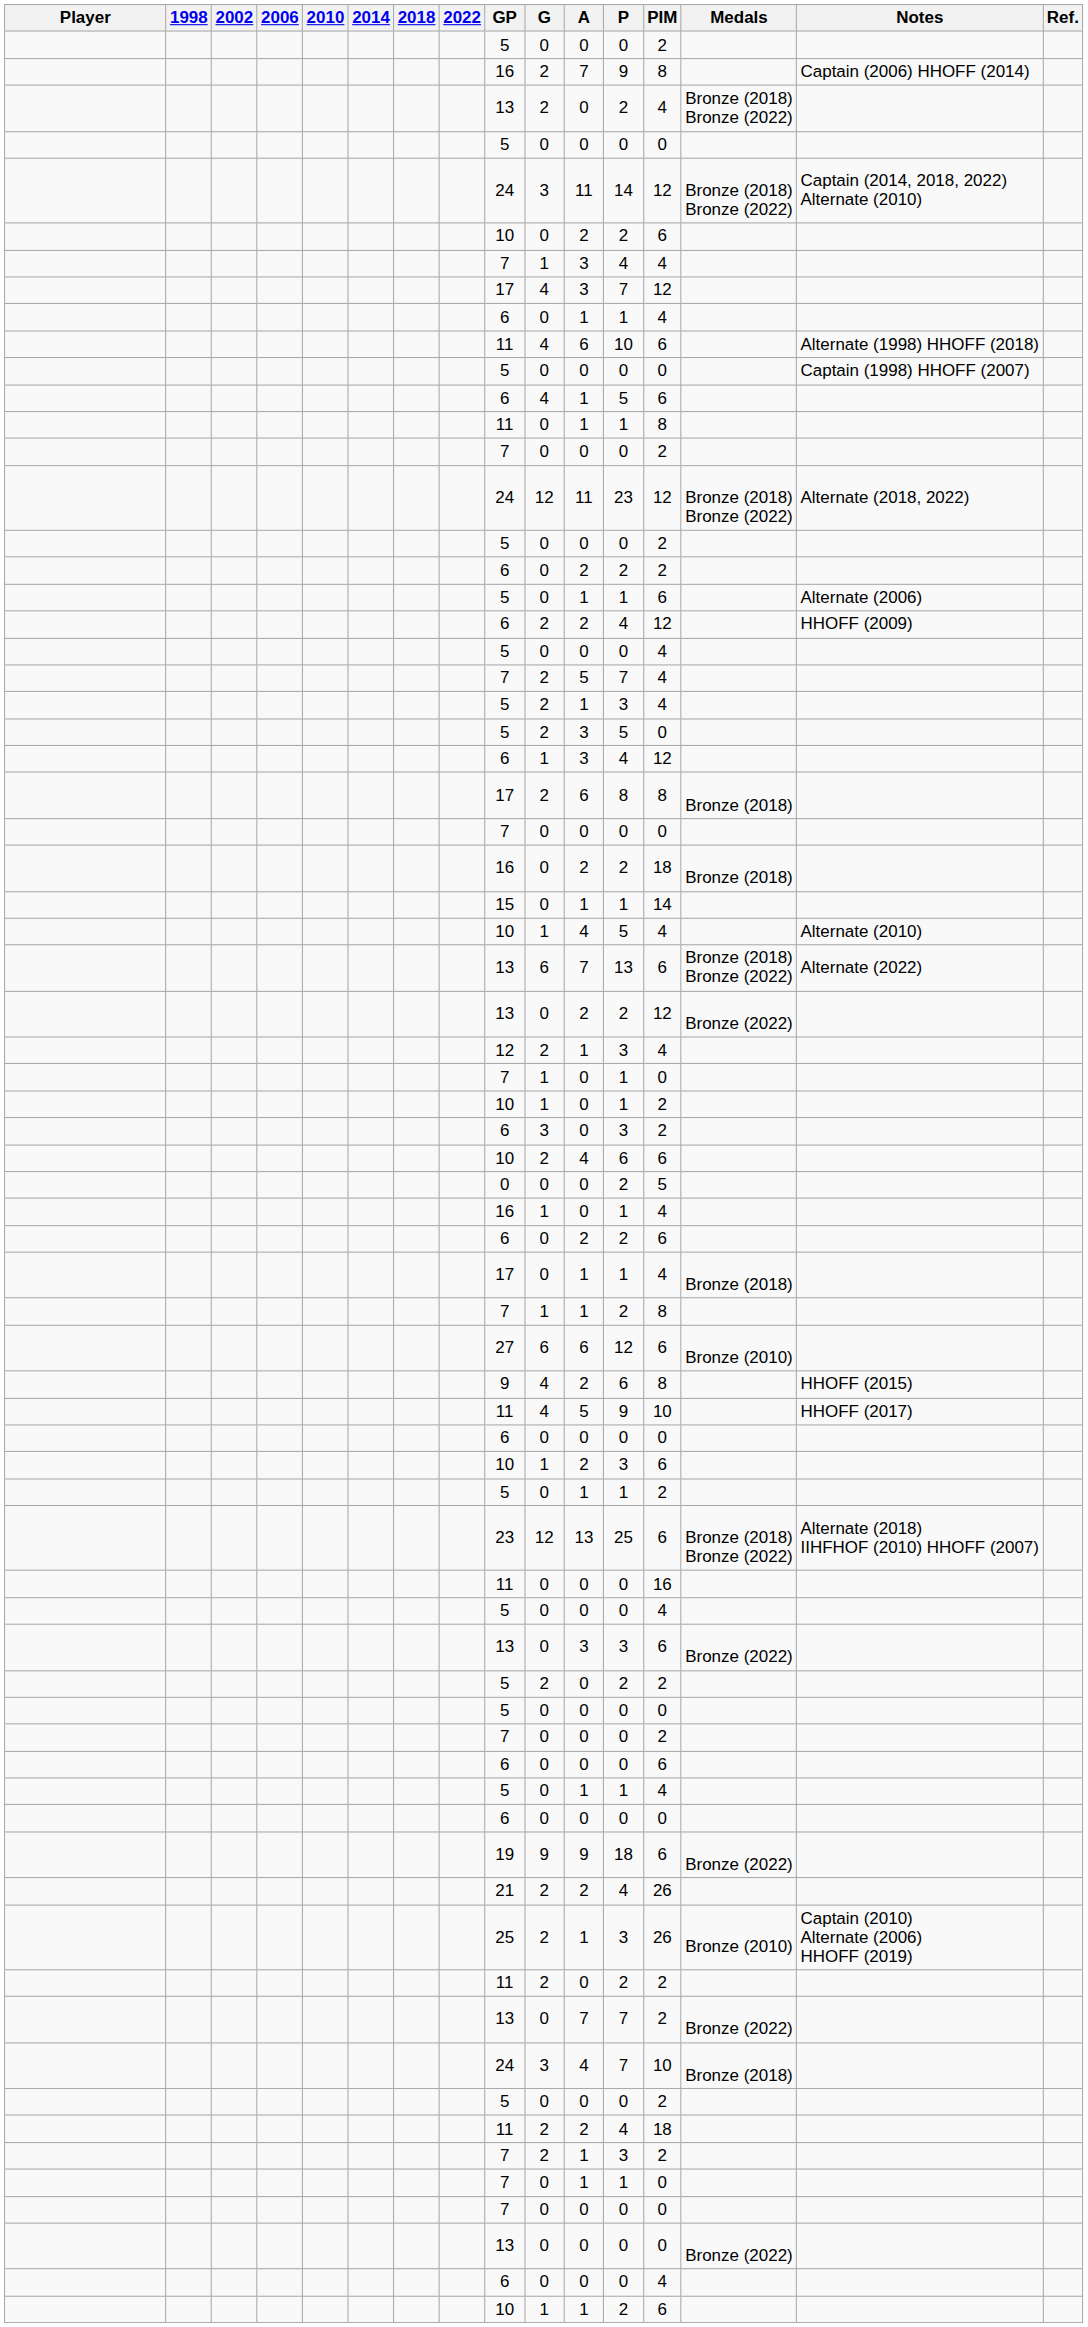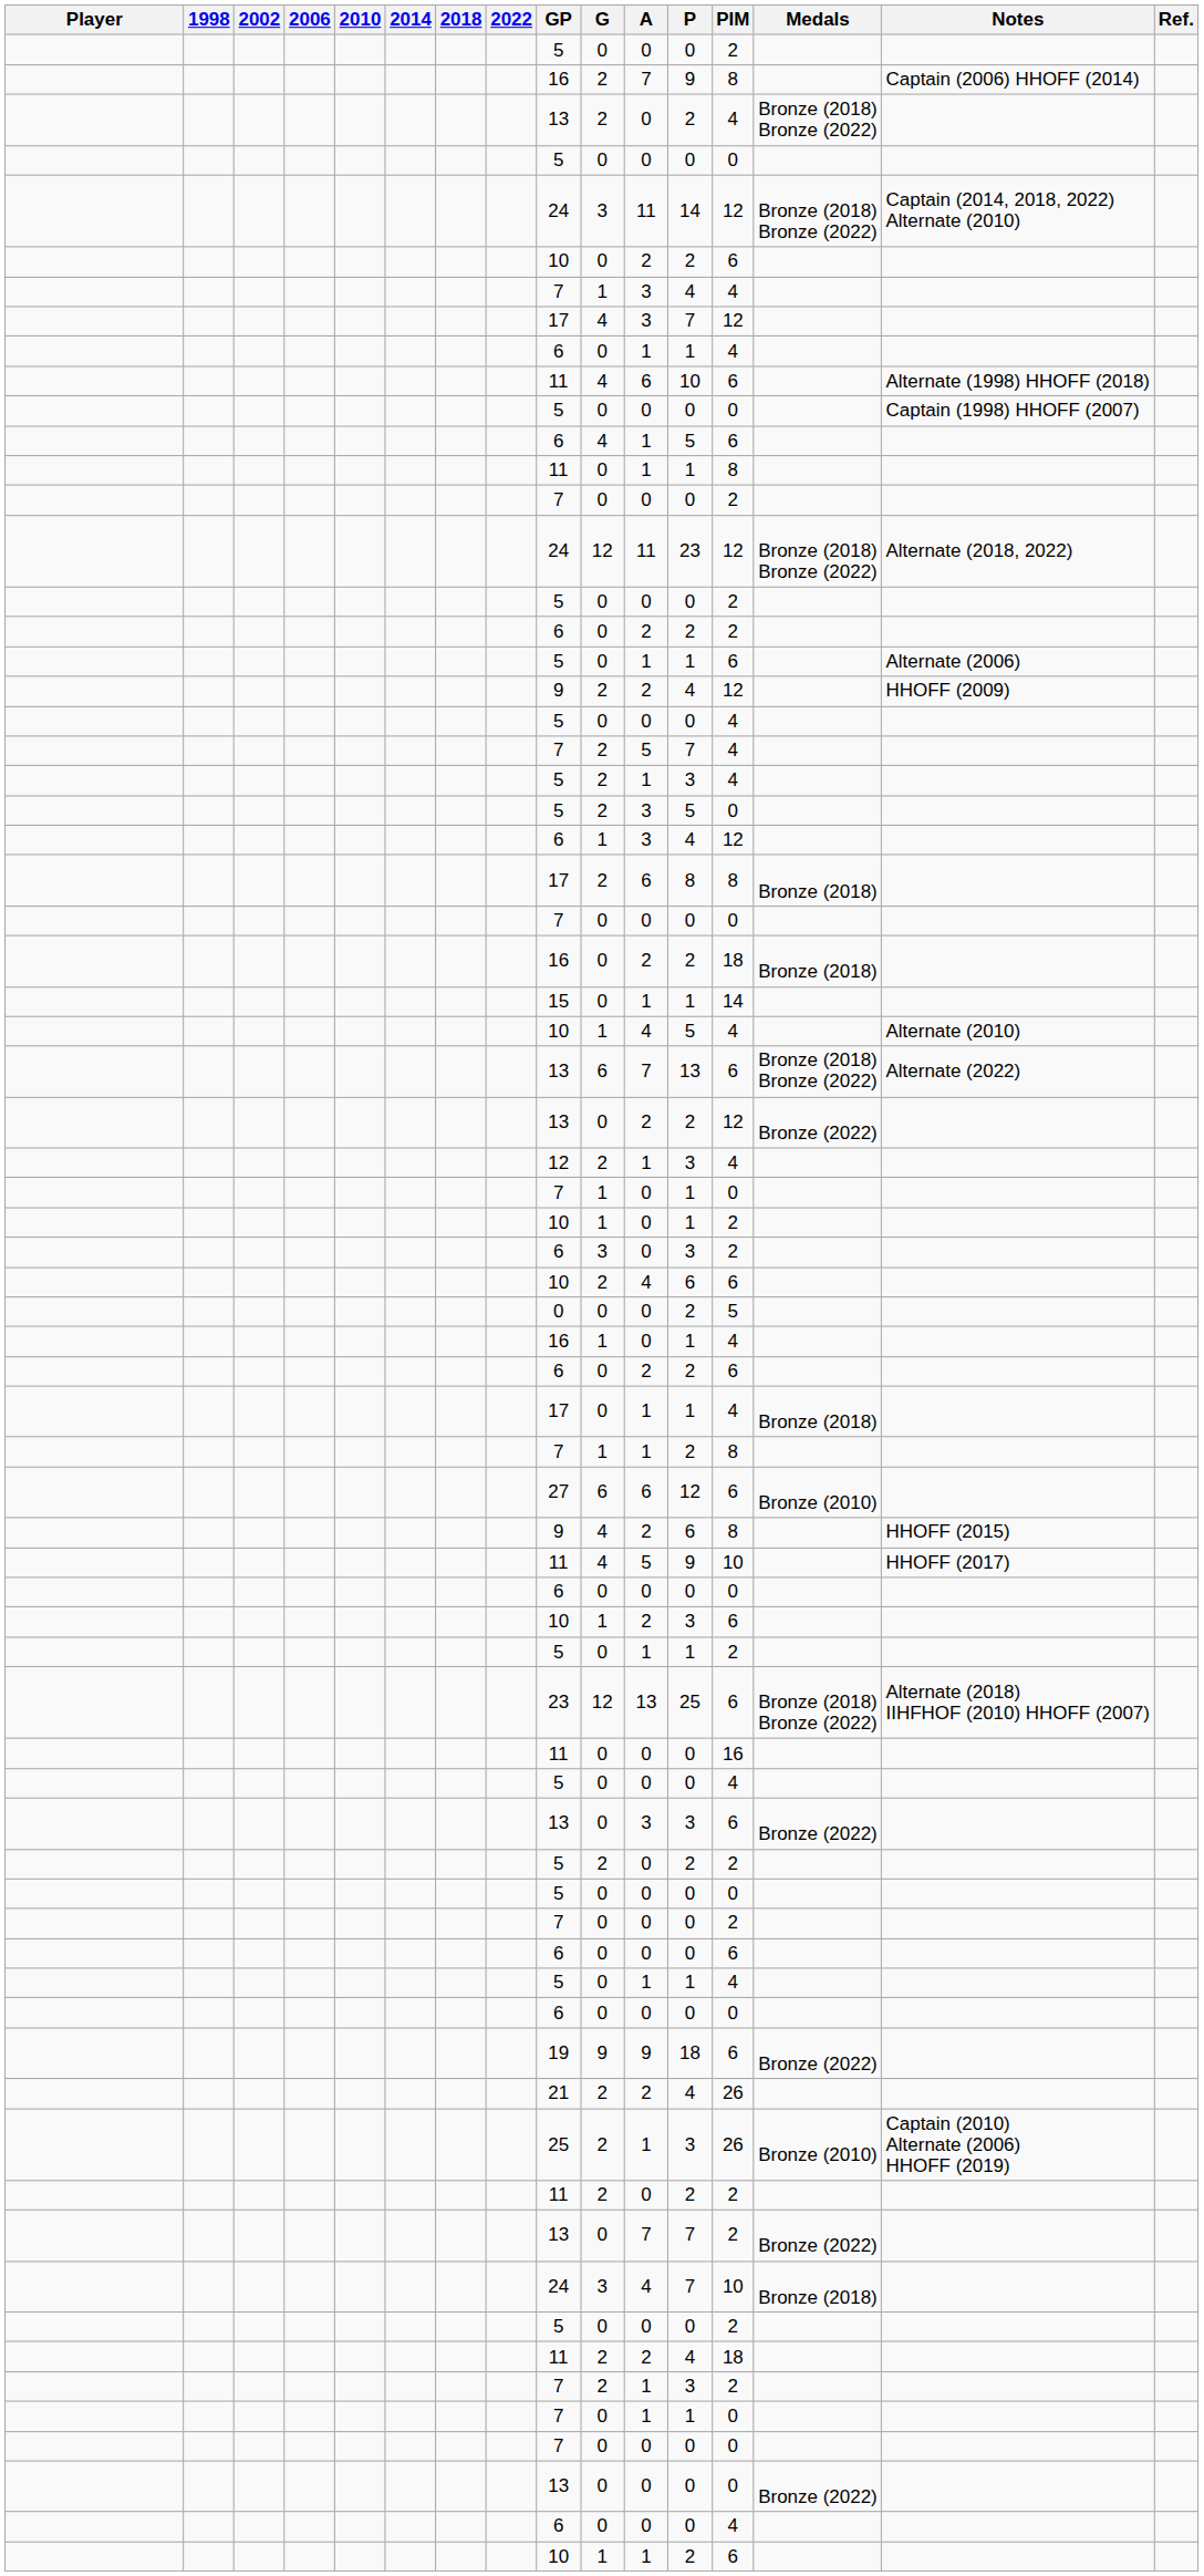row 20 | GP: 6 -> 9
